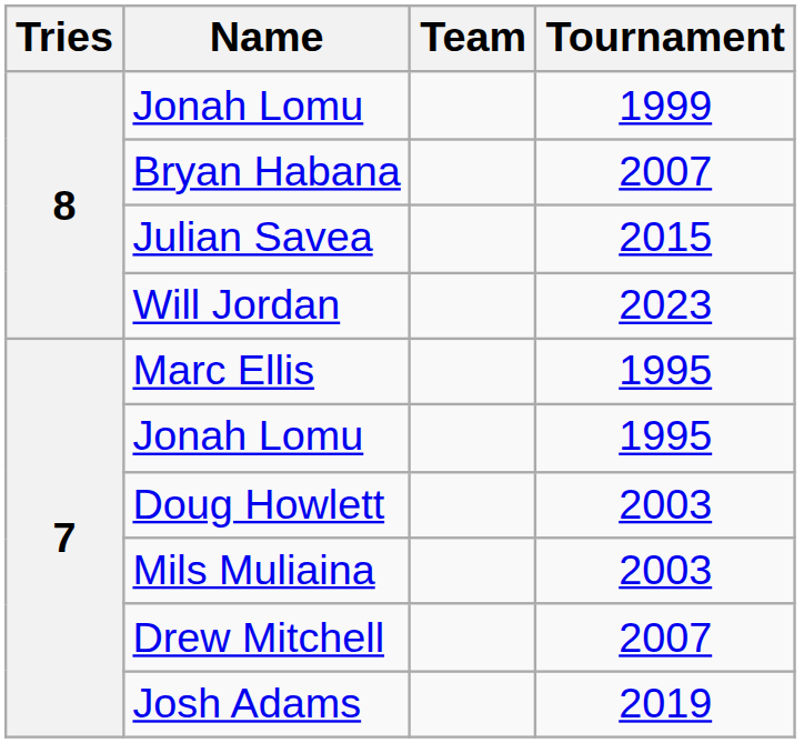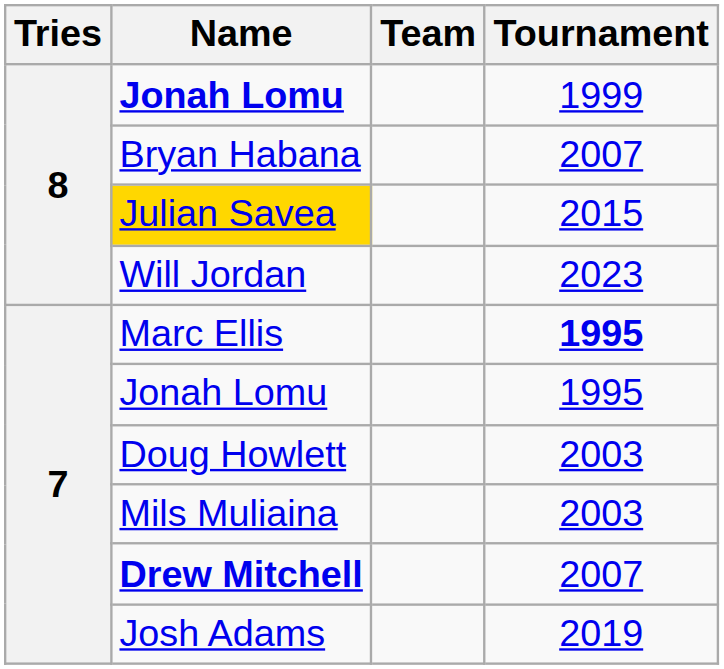Jonah Lomu / 1999 | Name: normal -> bold
Julian Savea | Name: no background -> gold background
Marc Ellis | Tournament: normal -> bold
Drew Mitchell | Name: normal -> bold
